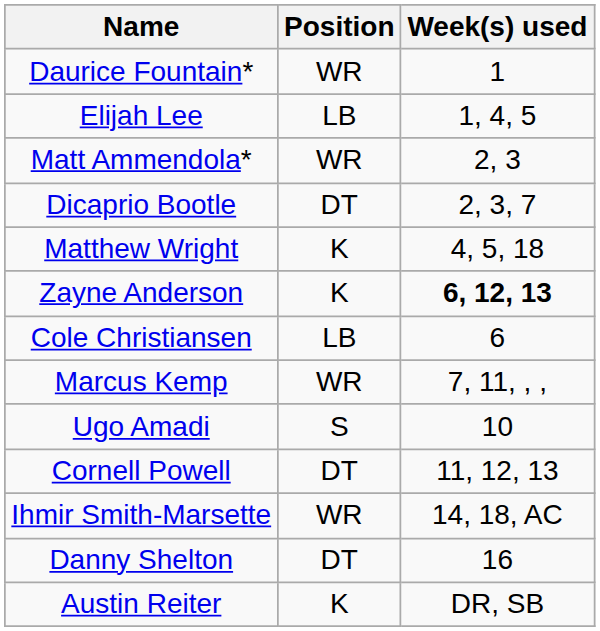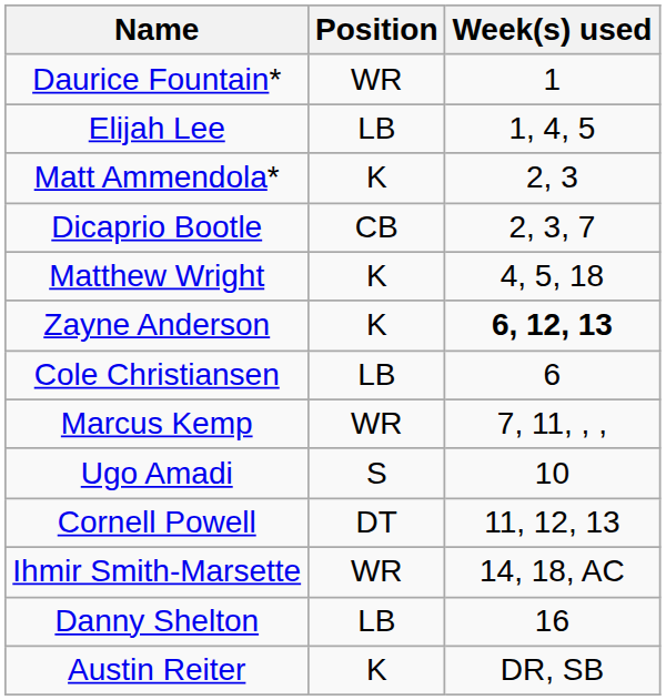Matt Ammendola* | Position: WR -> K
Dicaprio Bootle | Position: DT -> CB
Danny Shelton | Position: DT -> LB
